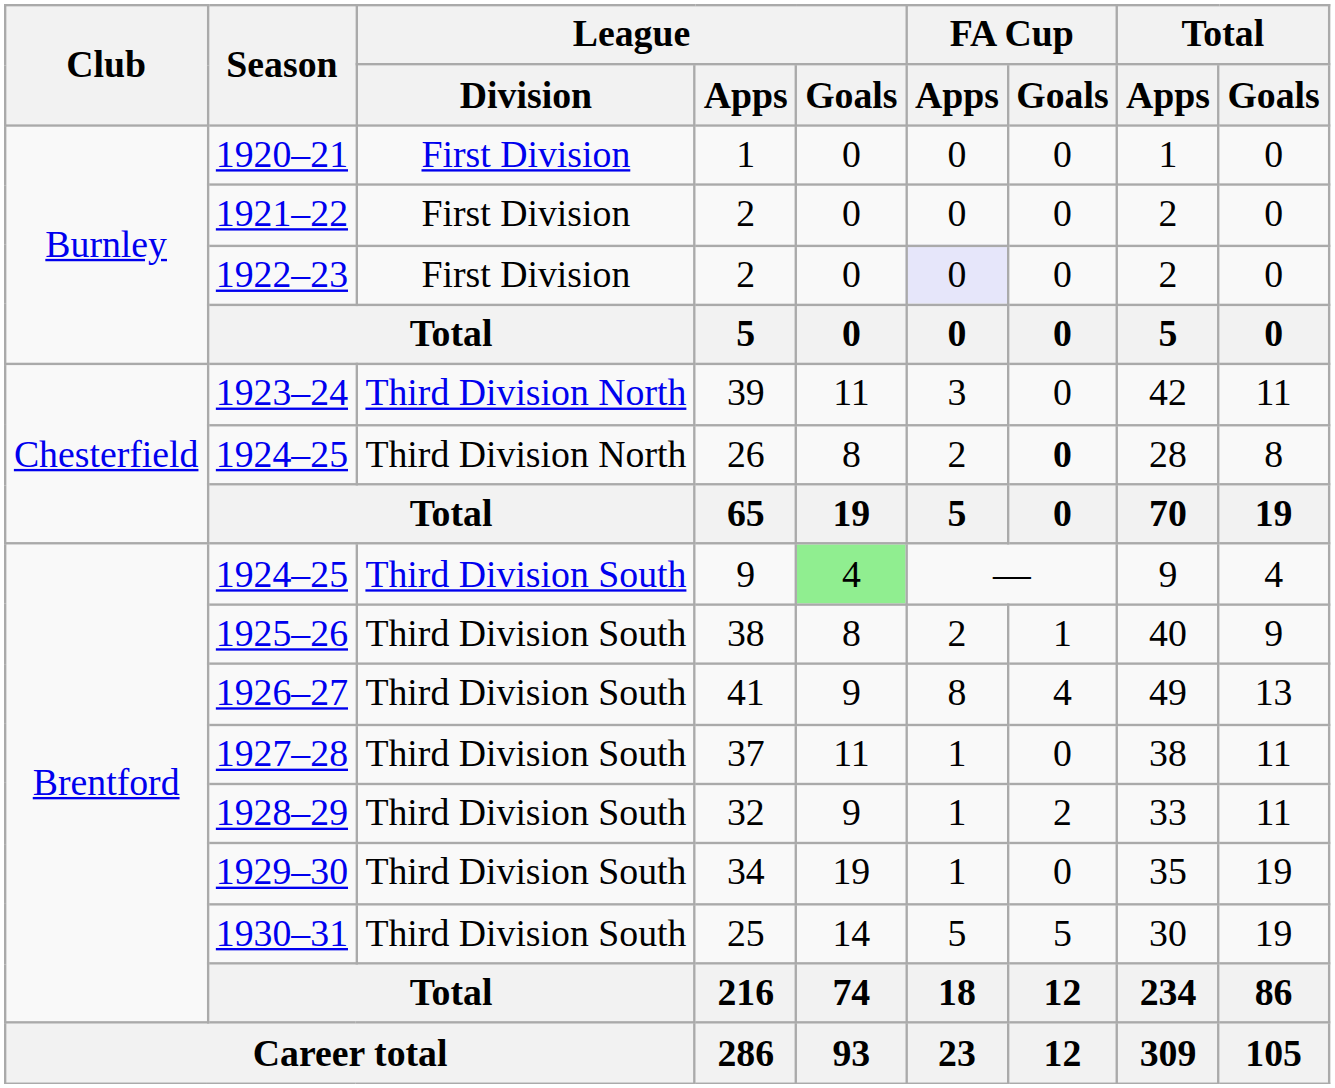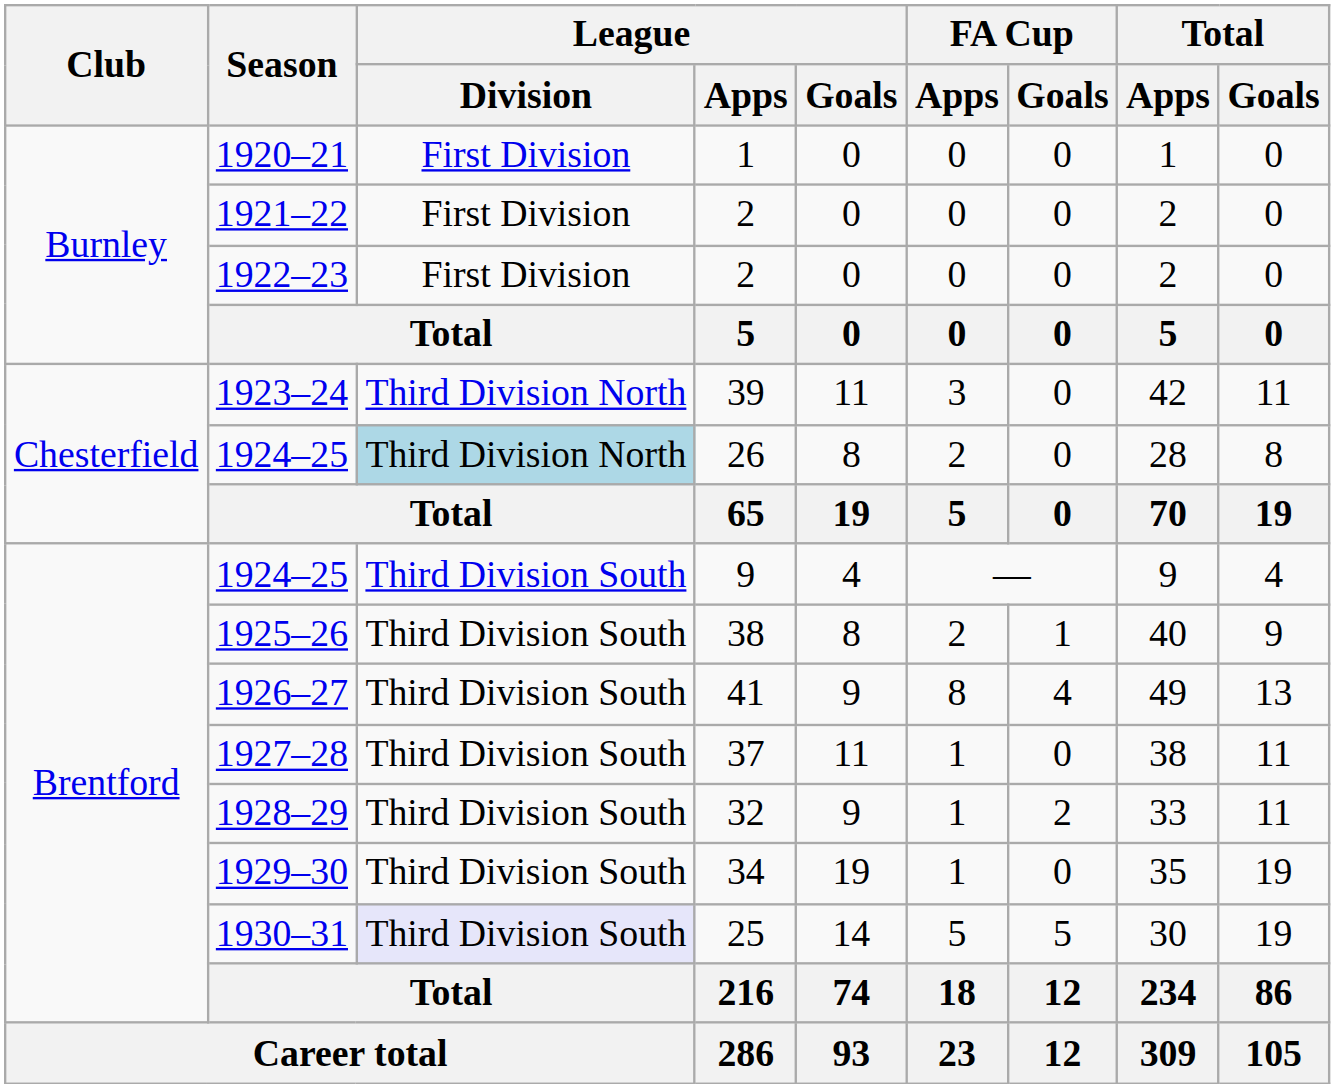1922–23 | FA Cup / Apps: lavender background -> no background
1924–25 / 26 | League / Division: no background -> lightblue background
1924–25 / 26 | FA Cup / Goals: bold -> normal
1924–25 / 9 | League / Goals: lightgreen background -> no background
1930–31 | League / Division: no background -> lavender background
